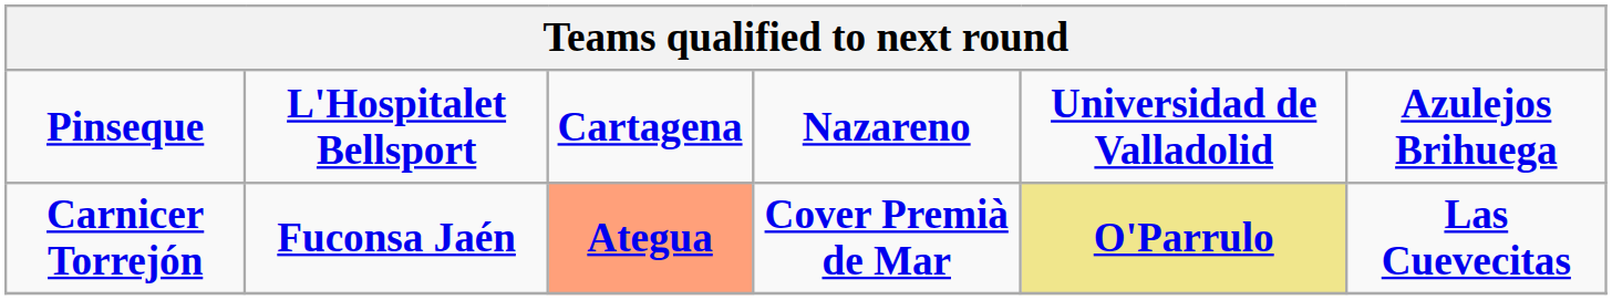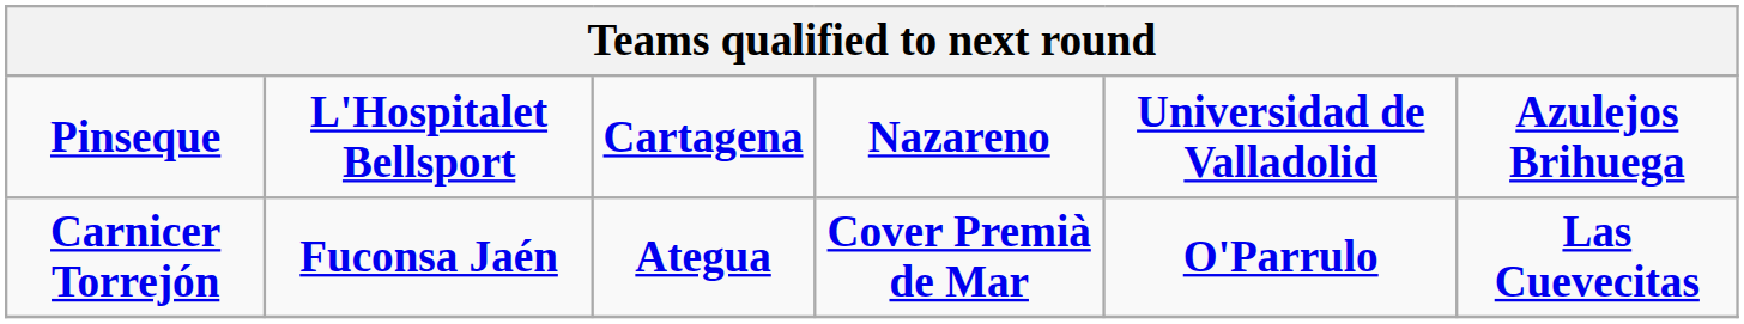Carnicer Torrejón | Cartagena: lightsalmon background -> no background
Carnicer Torrejón | Universidad de Valladolid: khaki background -> no background
